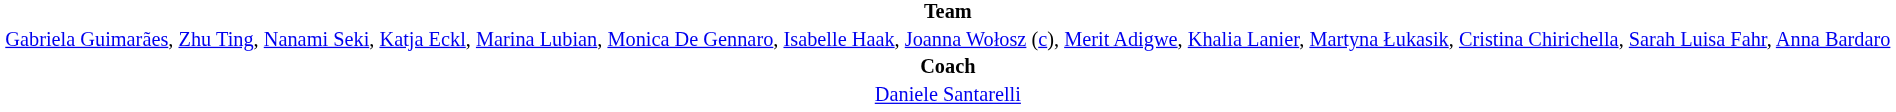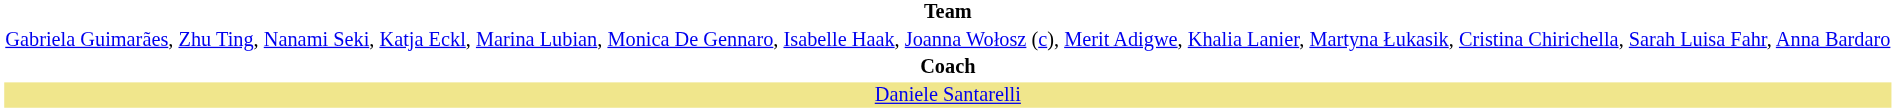row 4 | column 1: no background -> khaki background
